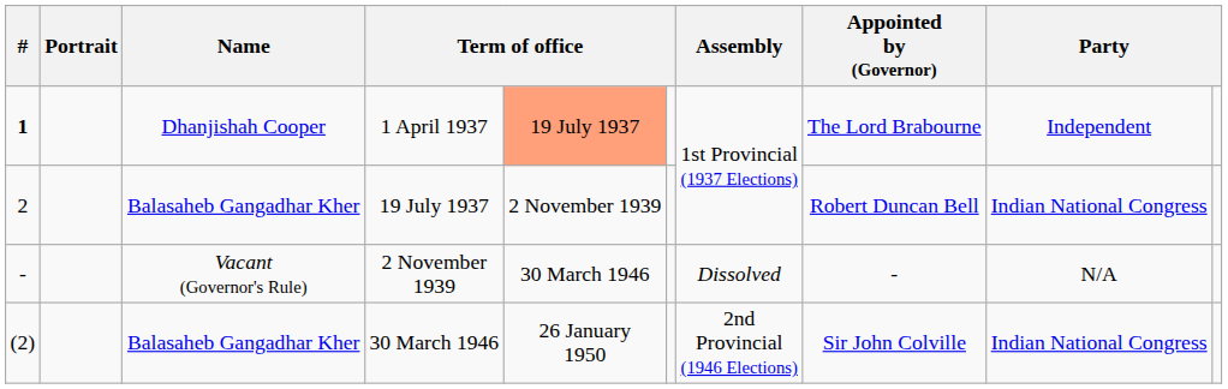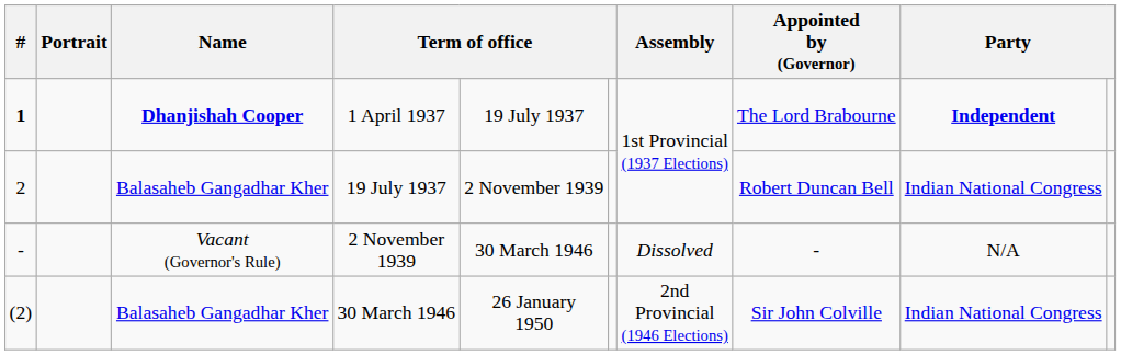1 April 1937 | Name: normal -> bold
1 April 1937 | column 5: lightsalmon background -> no background
1 April 1937 | column 9: normal -> bold
